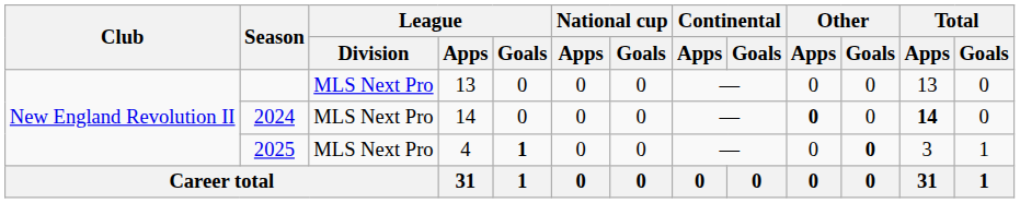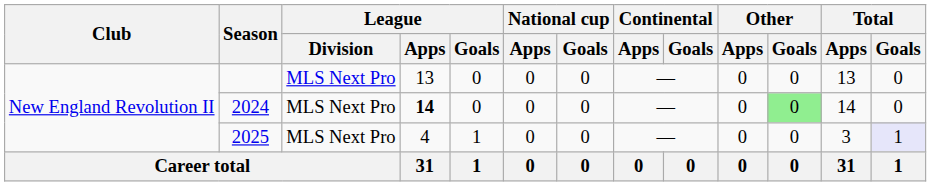2024 | League / Apps: normal -> bold
2024 | Other / Apps: bold -> normal
2024 | Other / Goals: no background -> lightgreen background
2024 | Total / Apps: bold -> normal
2025 | League / Goals: bold -> normal
2025 | Other / Goals: bold -> normal
2025 | Total / Goals: no background -> lavender background
